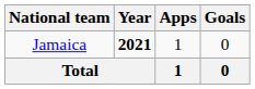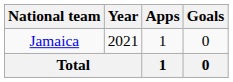Jamaica | Year: bold -> normal
